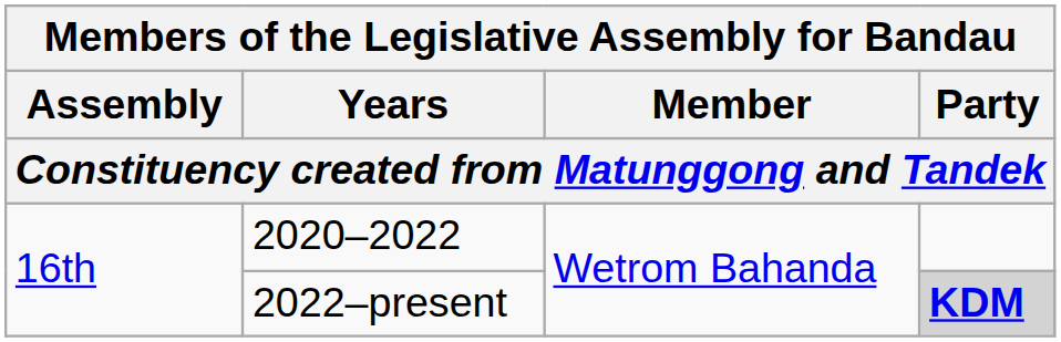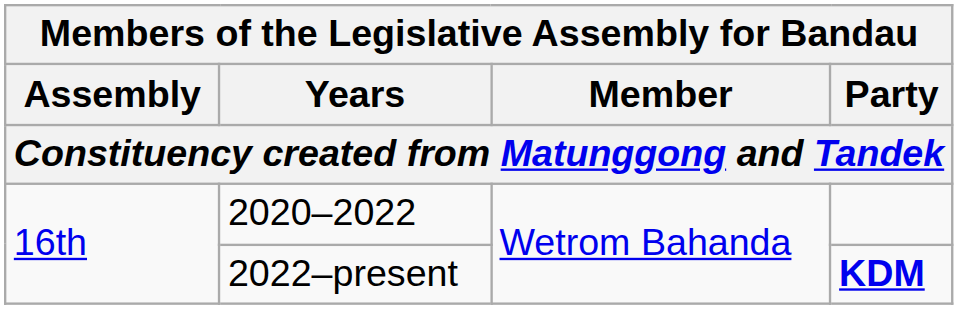2022–present | Party: lightgrey background -> no background
